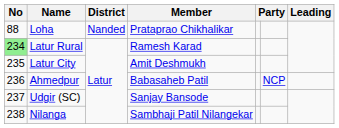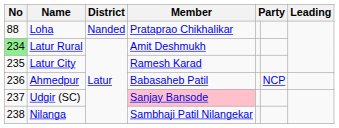Latur Rural | Member: Ramesh Karad -> Amit Deshmukh
Latur City | Member: Amit Deshmukh -> Ramesh Karad
Udgir (SC) | Member: no background -> pink background
